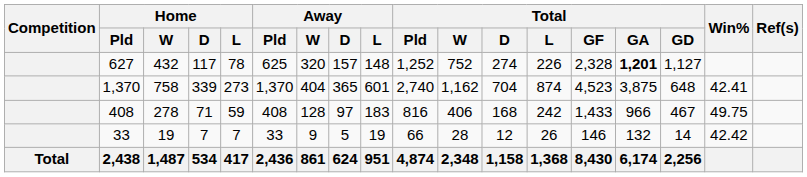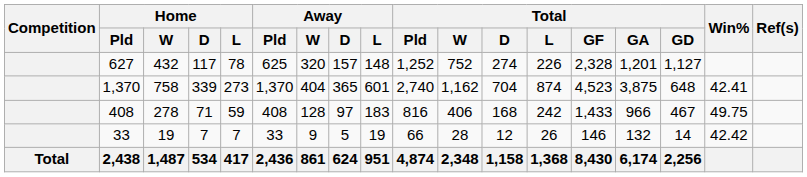627 | Total / GA: bold -> normal
